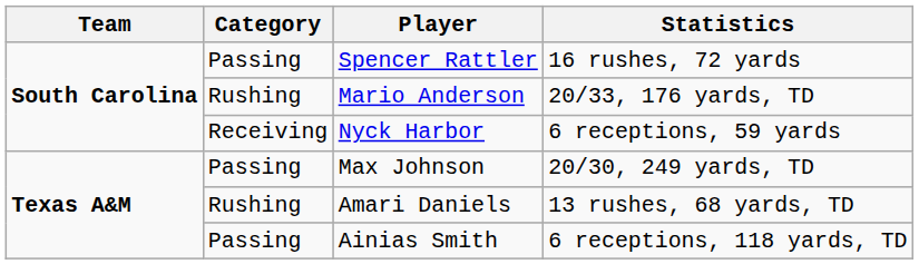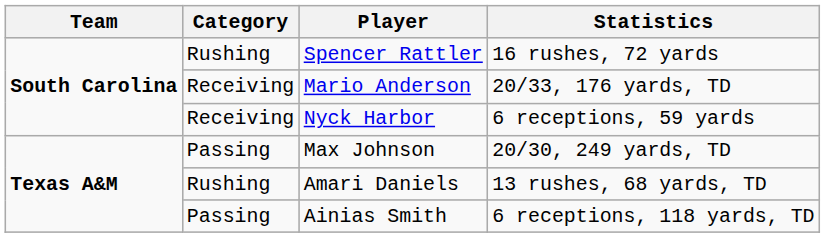Spencer Rattler | Category: Passing -> Rushing
Mario Anderson | Category: Rushing -> Receiving
